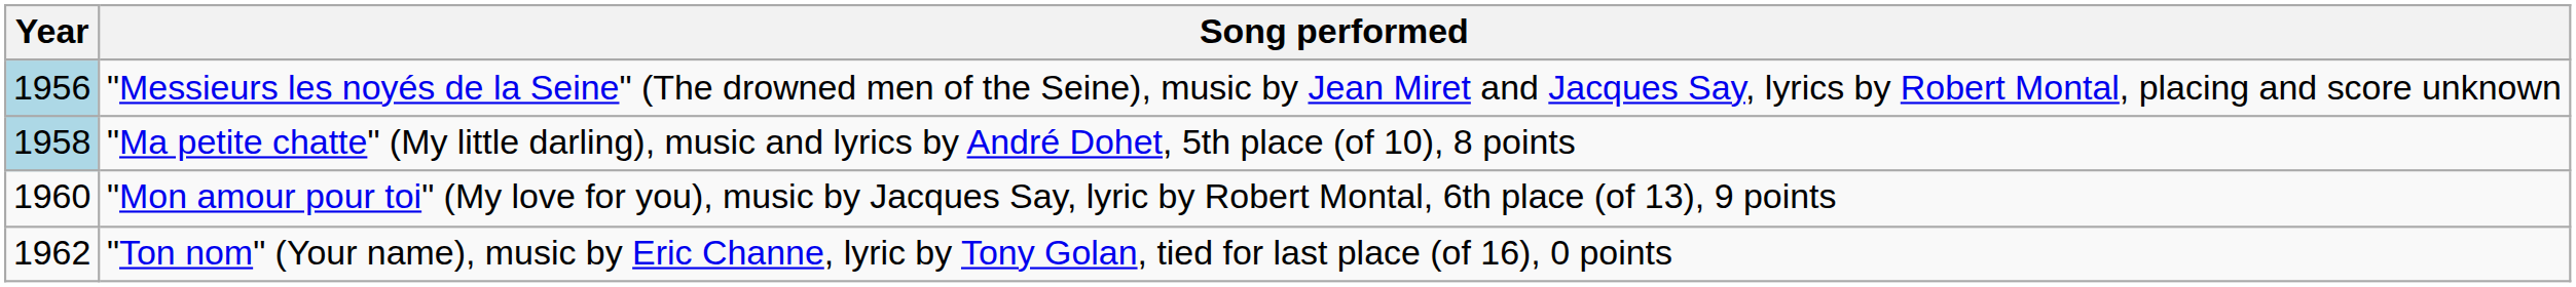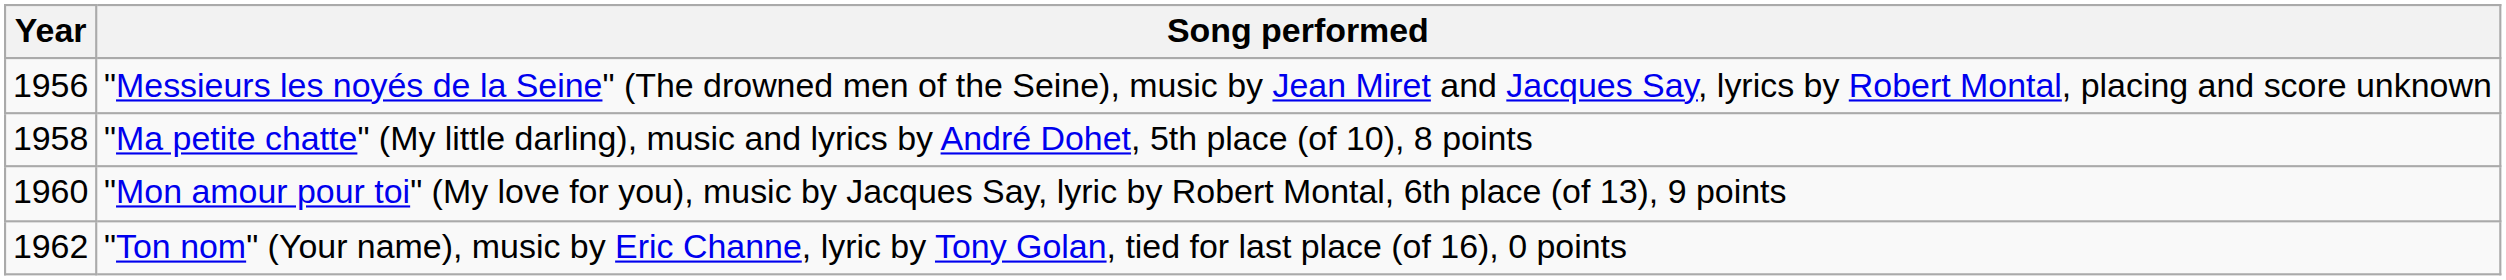row 2 | Year: lightblue background -> no background
row 3 | Year: lightblue background -> no background
